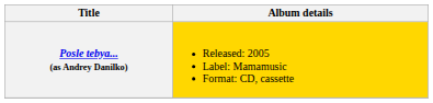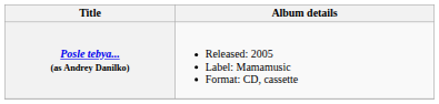Posle tebya... (as Andrey Danilko) | Album details: gold background -> no background
